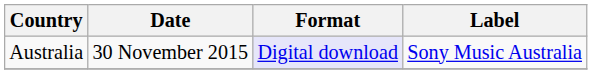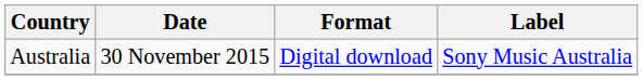Australia | Format: lavender background -> no background
